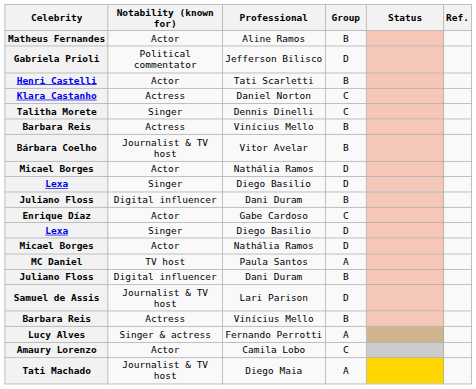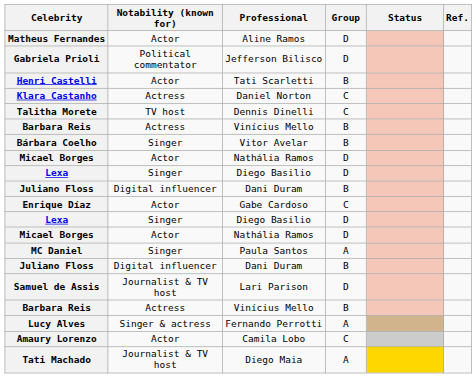Matheus Fernandes | Group: B -> D
Talitha Morete | Notability (known for): Singer -> TV host
Bárbara Coelho | Notability (known for): Journalist & TV host -> Singer
MC Daniel | Notability (known for): TV host -> Singer
